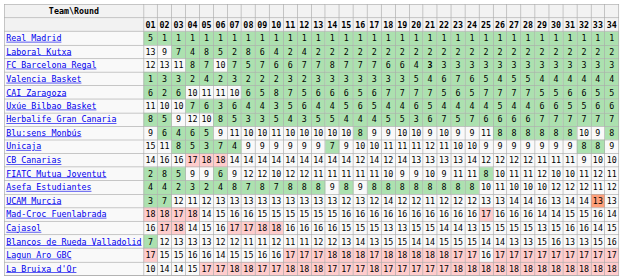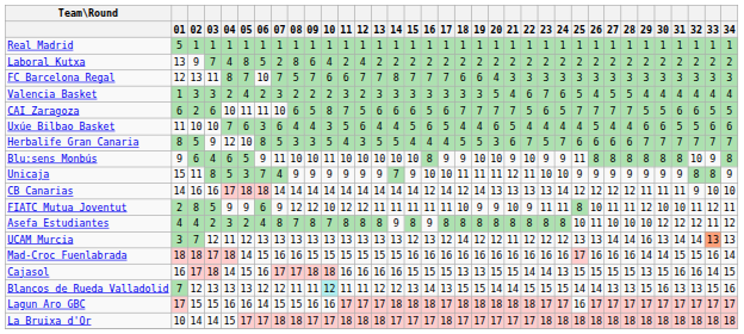FC Barcelona Regal | 21: bold -> normal
Blancos de Rueda Valladolid | 10: no background -> paleturquoise background
